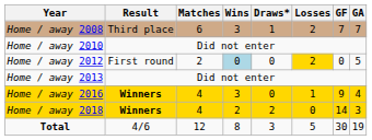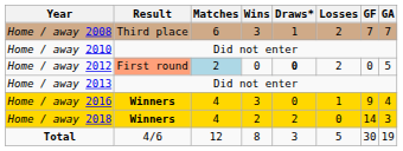Home / away 2012 | Result: no background -> lightsalmon background
Home / away 2012 | Matches: no background -> lightblue background
Home / away 2012 | Wins: lightblue background -> no background
Home / away 2012 | Draws*: normal -> bold
Home / away 2012 | Losses: gold background -> no background
